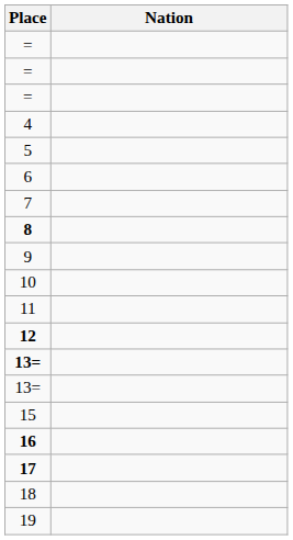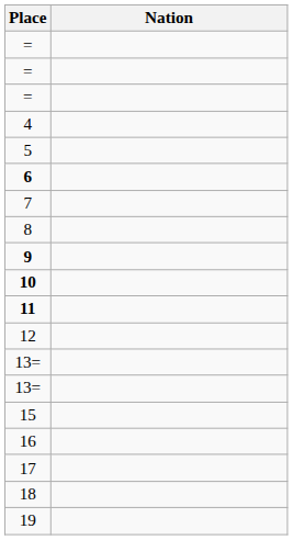row 7 | Place: normal -> bold
row 9 | Place: bold -> normal
row 10 | Place: normal -> bold
row 11 | Place: normal -> bold
row 12 | Place: normal -> bold
row 13 | Place: bold -> normal
row 14 | Place: bold -> normal
row 17 | Place: bold -> normal
row 18 | Place: bold -> normal
